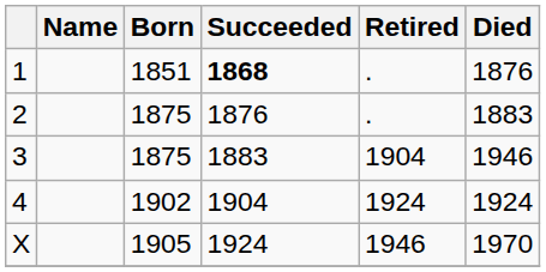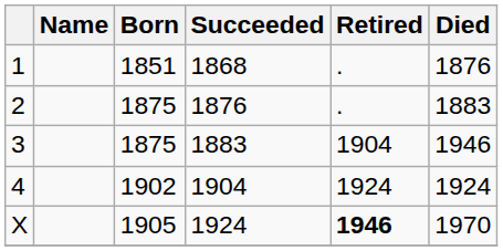1 | Succeeded: bold -> normal
X | Retired: normal -> bold
